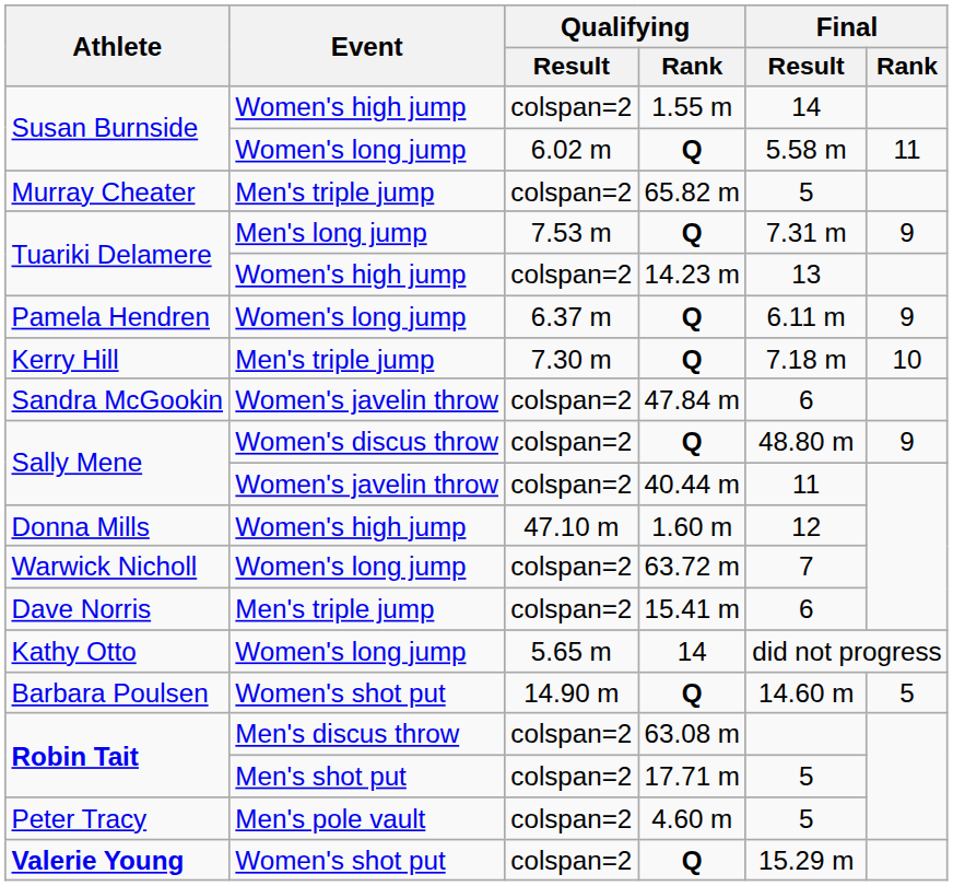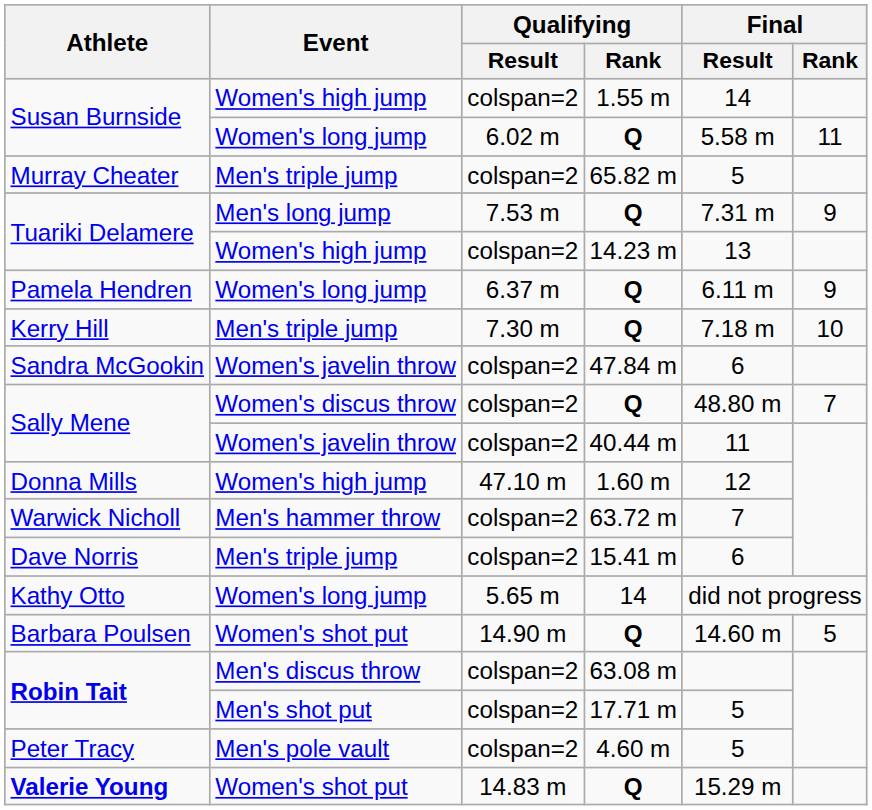Sally Mene / Q | Final / Rank: 9 -> 7
Warwick Nicholl | Event: Women's long jump -> Men's hammer throw
Valerie Young | Qualifying / Result: colspan=2 -> 14.83 m
